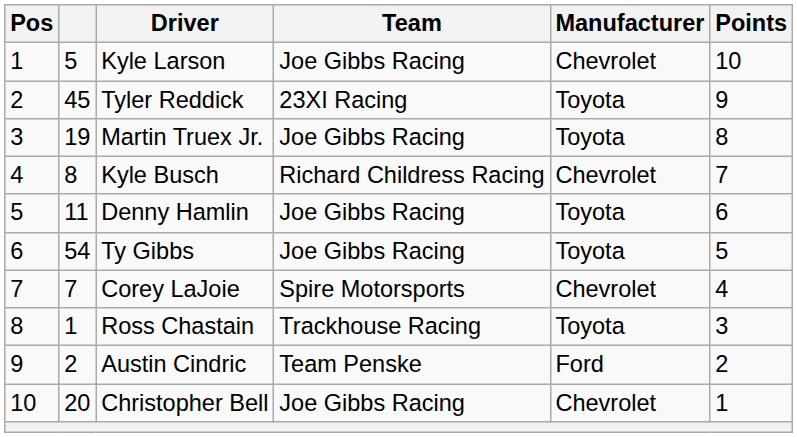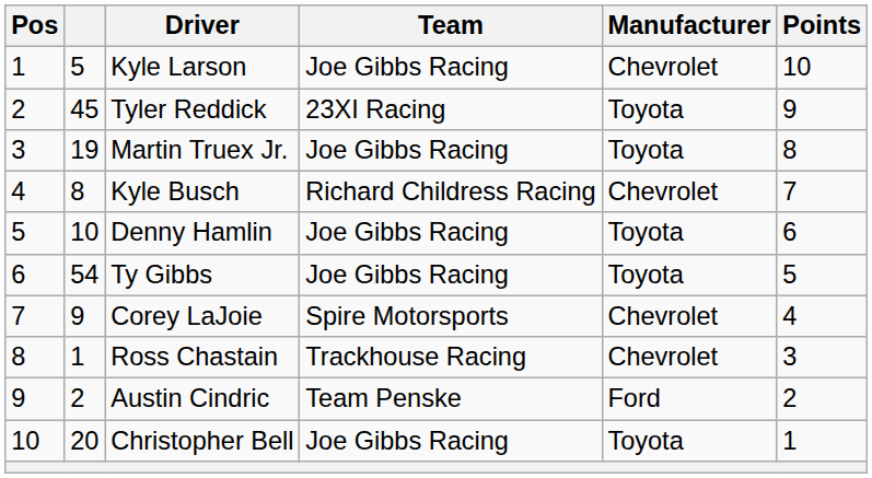Denny Hamlin | column 2: 11 -> 10
Corey LaJoie | column 2: 7 -> 9
Ross Chastain | Manufacturer: Toyota -> Chevrolet
Christopher Bell | Manufacturer: Chevrolet -> Toyota
